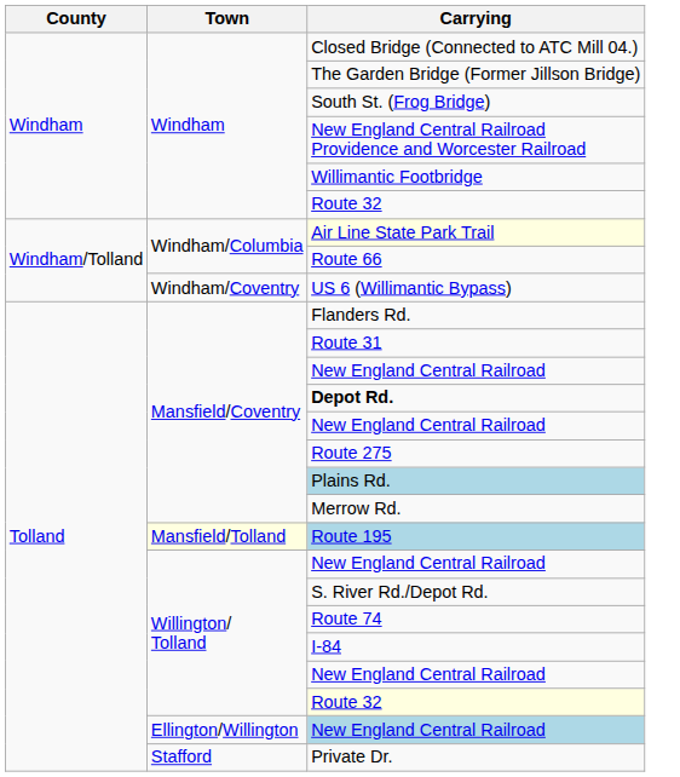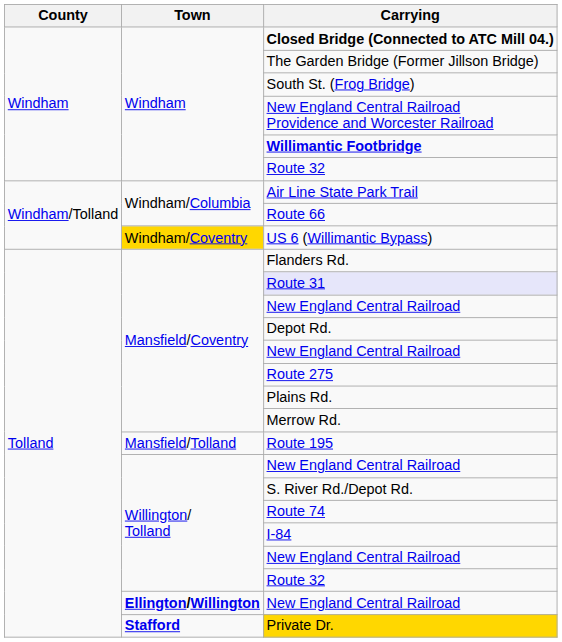Closed Bridge (Connected to ATC Mill 04.) | Carrying: normal -> bold
Willimantic Footbridge | Carrying: normal -> bold
Air Line State Park Trail | Carrying: lightyellow background -> no background
US 6 (Willimantic Bypass) | Town: no background -> gold background
Route 31 | Carrying: no background -> lavender background
Depot Rd. | Carrying: bold -> normal
Plains Rd. | Carrying: lightblue background -> no background
Route 195 | Town: lightyellow background -> no background
Route 195 | Carrying: lightblue background -> no background
Willington/ Tolland / Route 32 | Carrying: lightyellow background -> no background
Ellington/Willington / New England Central Railroad | Town: normal -> bold
Ellington/Willington / New England Central Railroad | Carrying: lightblue background -> no background
Private Dr. | Town: normal -> bold
Private Dr. | Carrying: no background -> gold background
